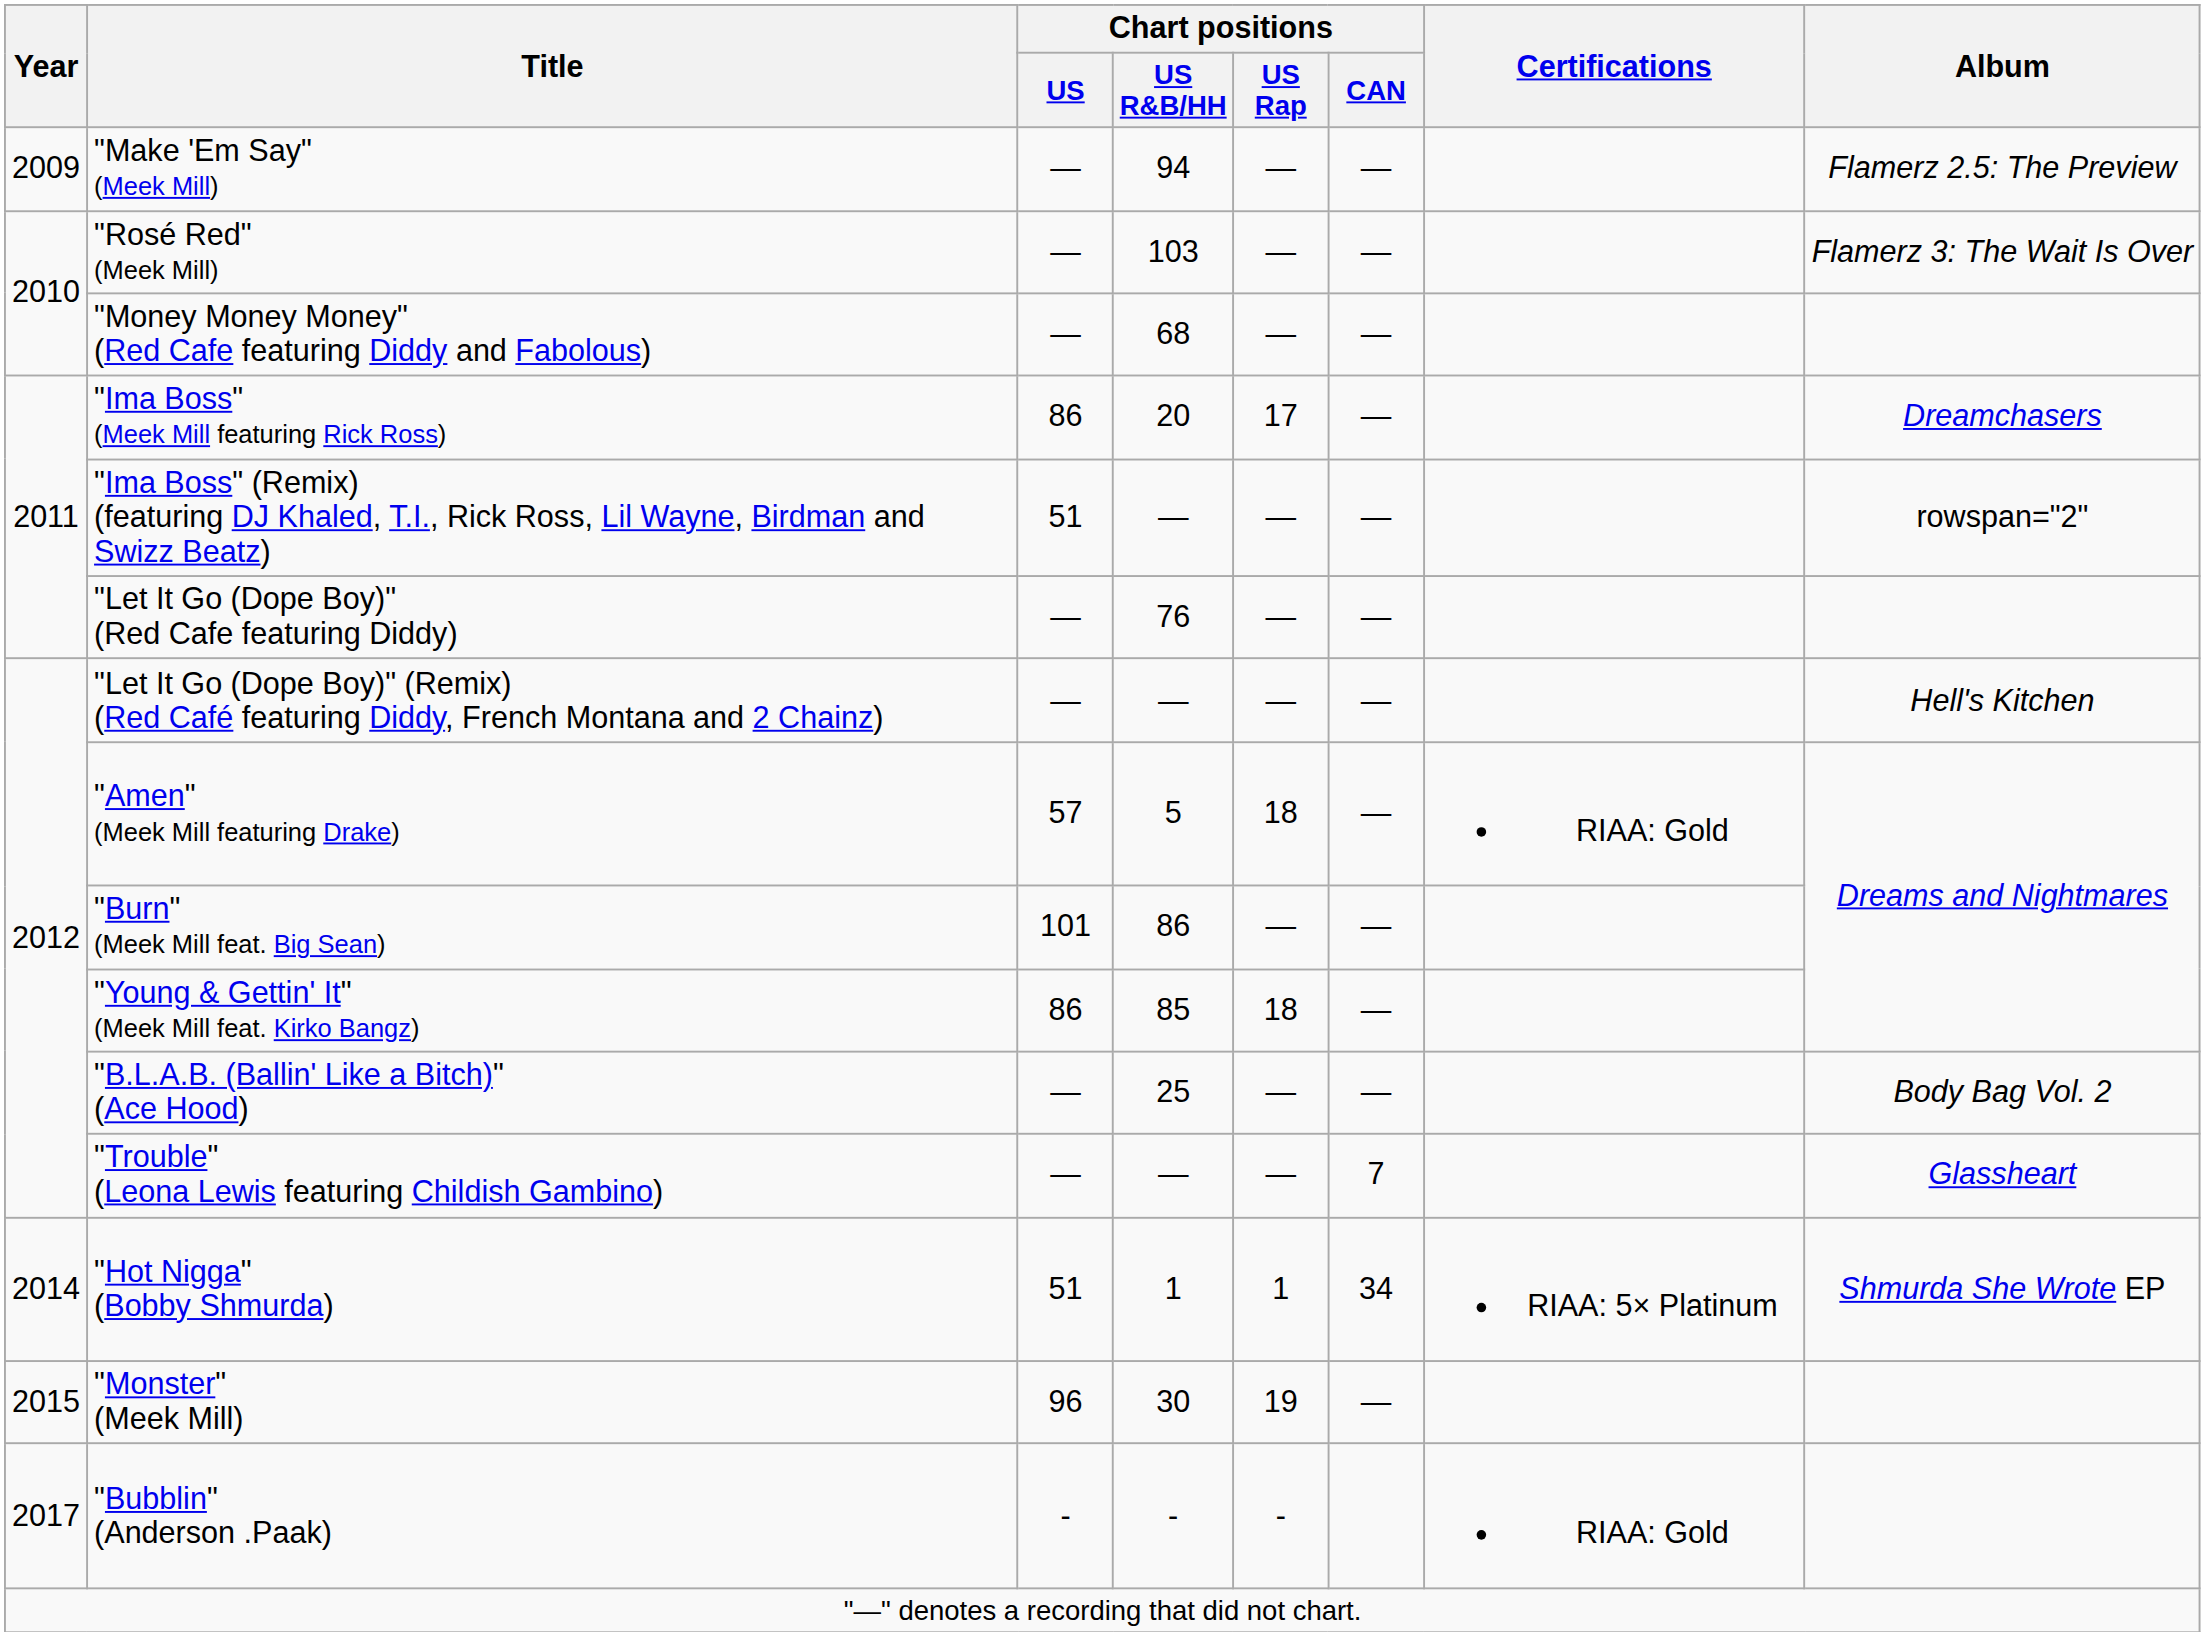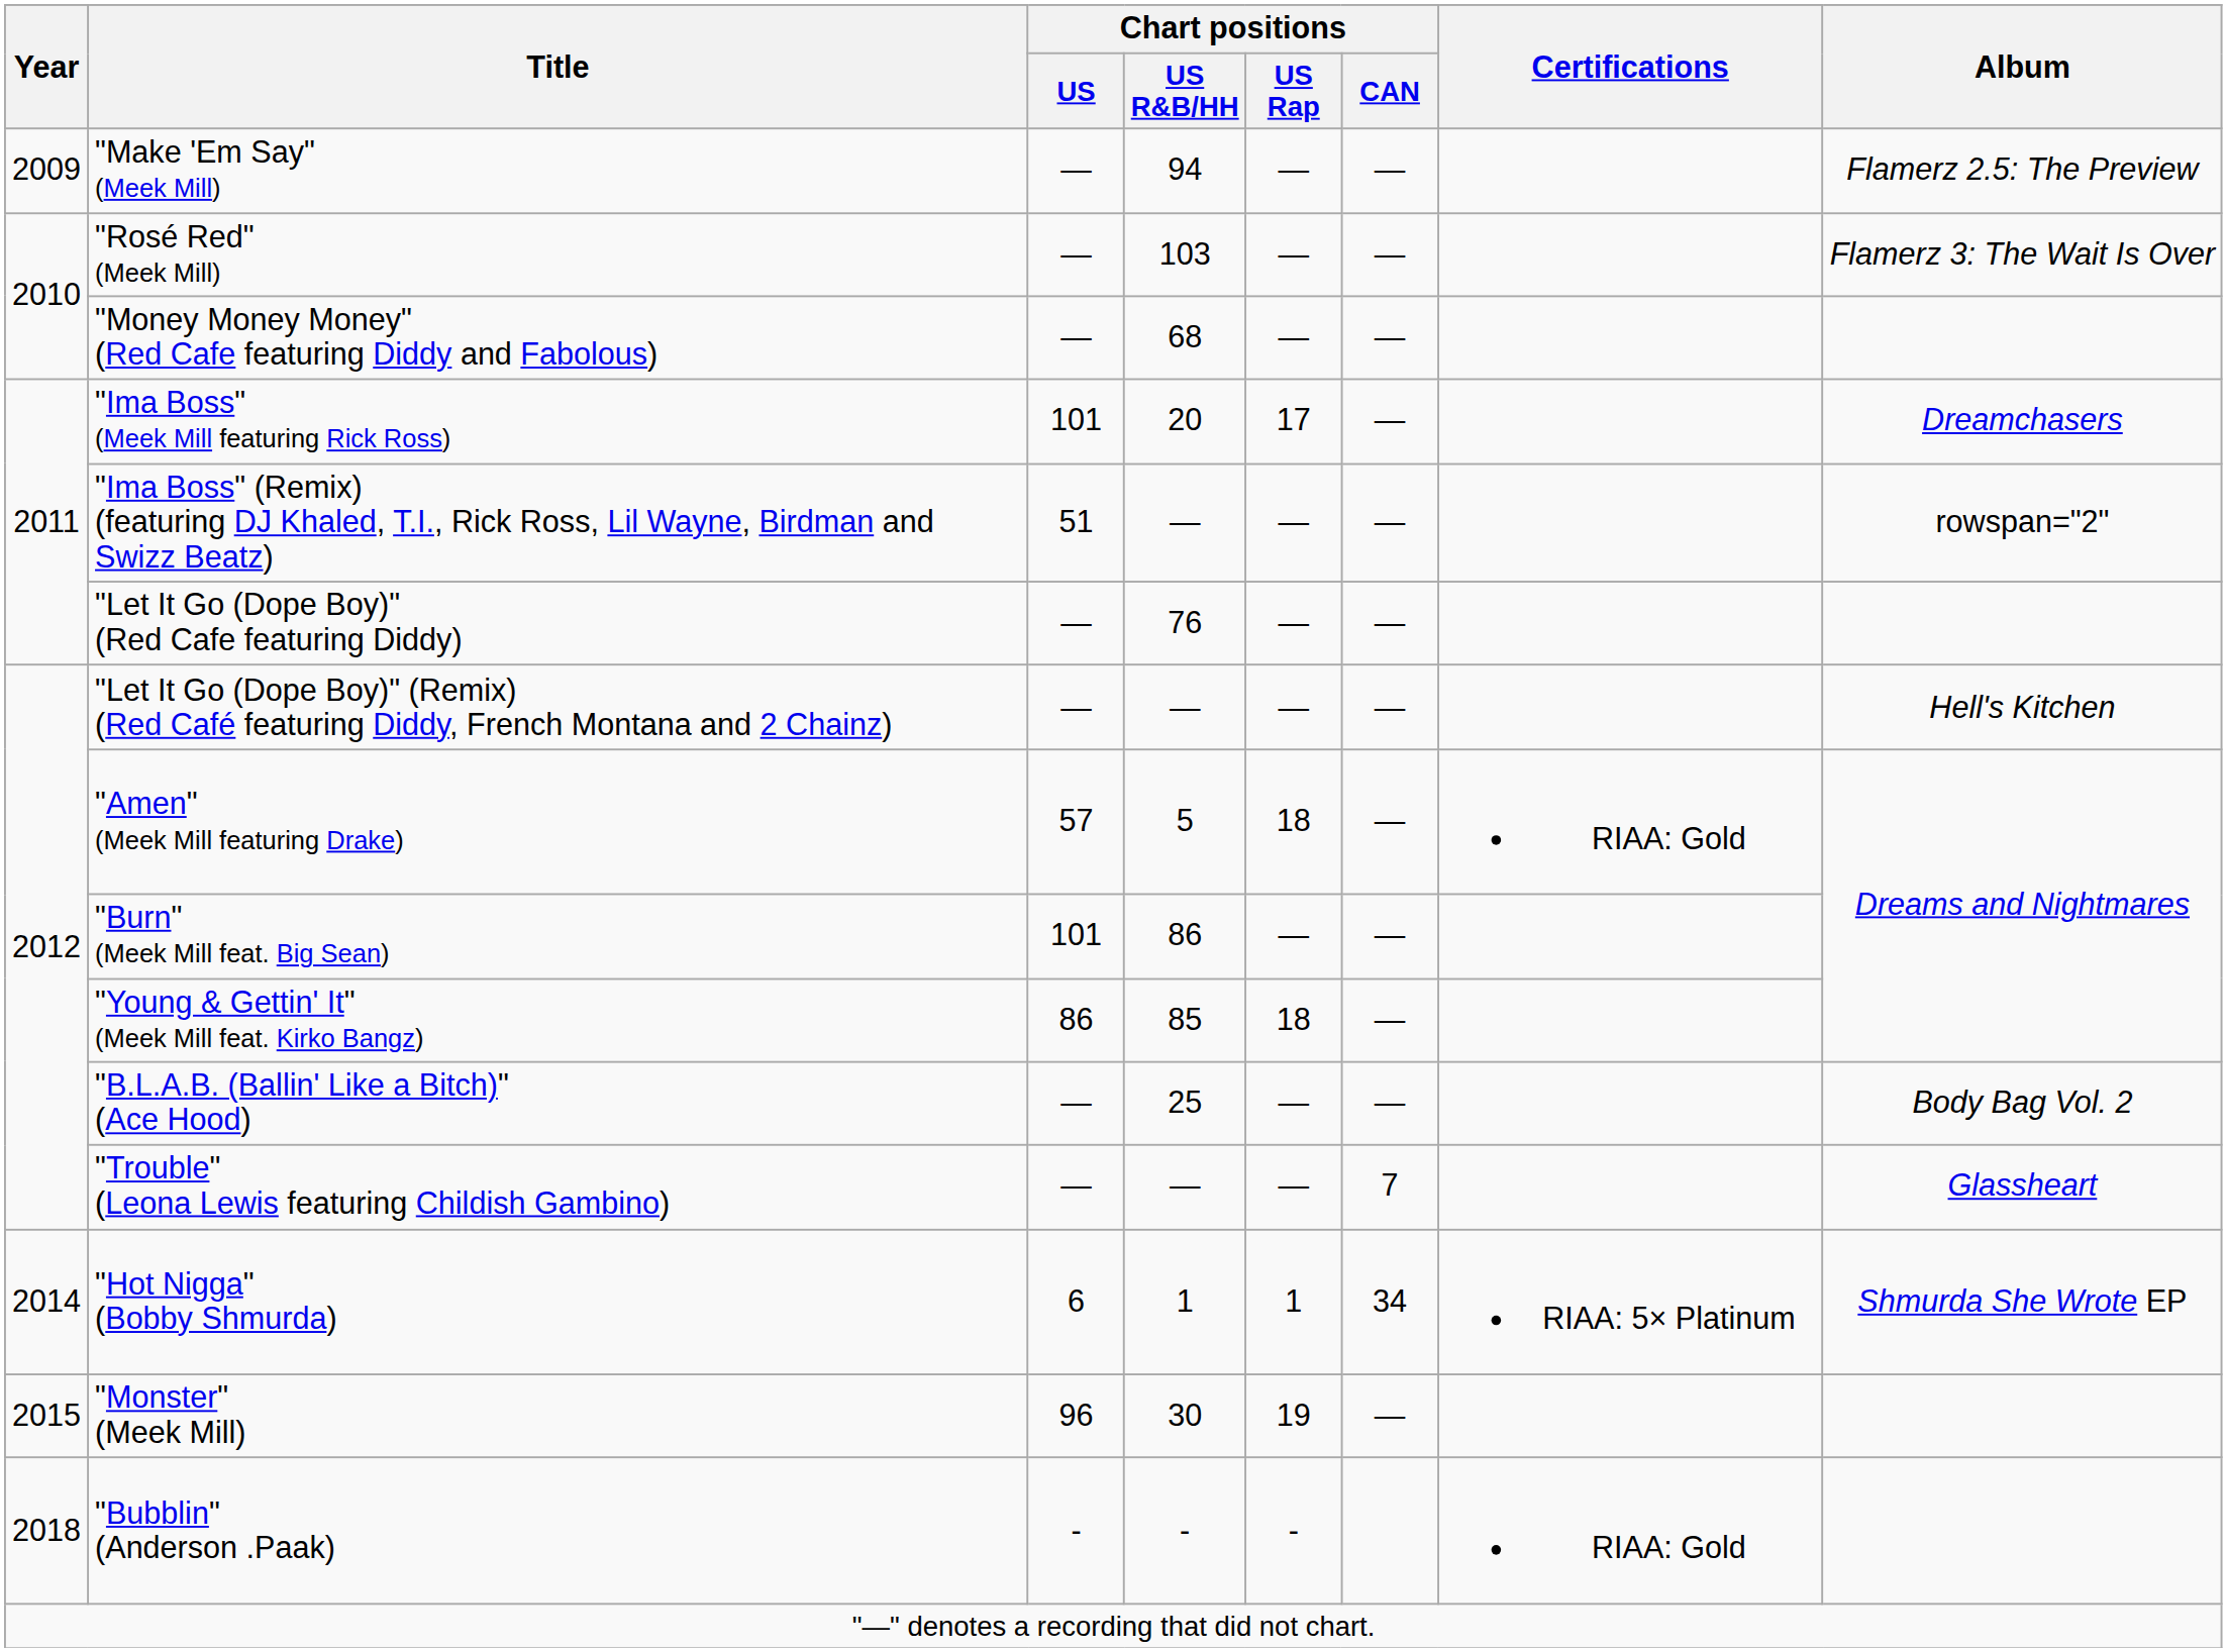"Ima Boss" (Meek Mill featuring Rick Ross) | Chart positions / US: 86 -> 101
"Hot Nigga" (Bobby Shmurda) | Chart positions / US: 51 -> 6
"Bubblin" (Anderson .Paak) | Year: 2017 -> 2018
